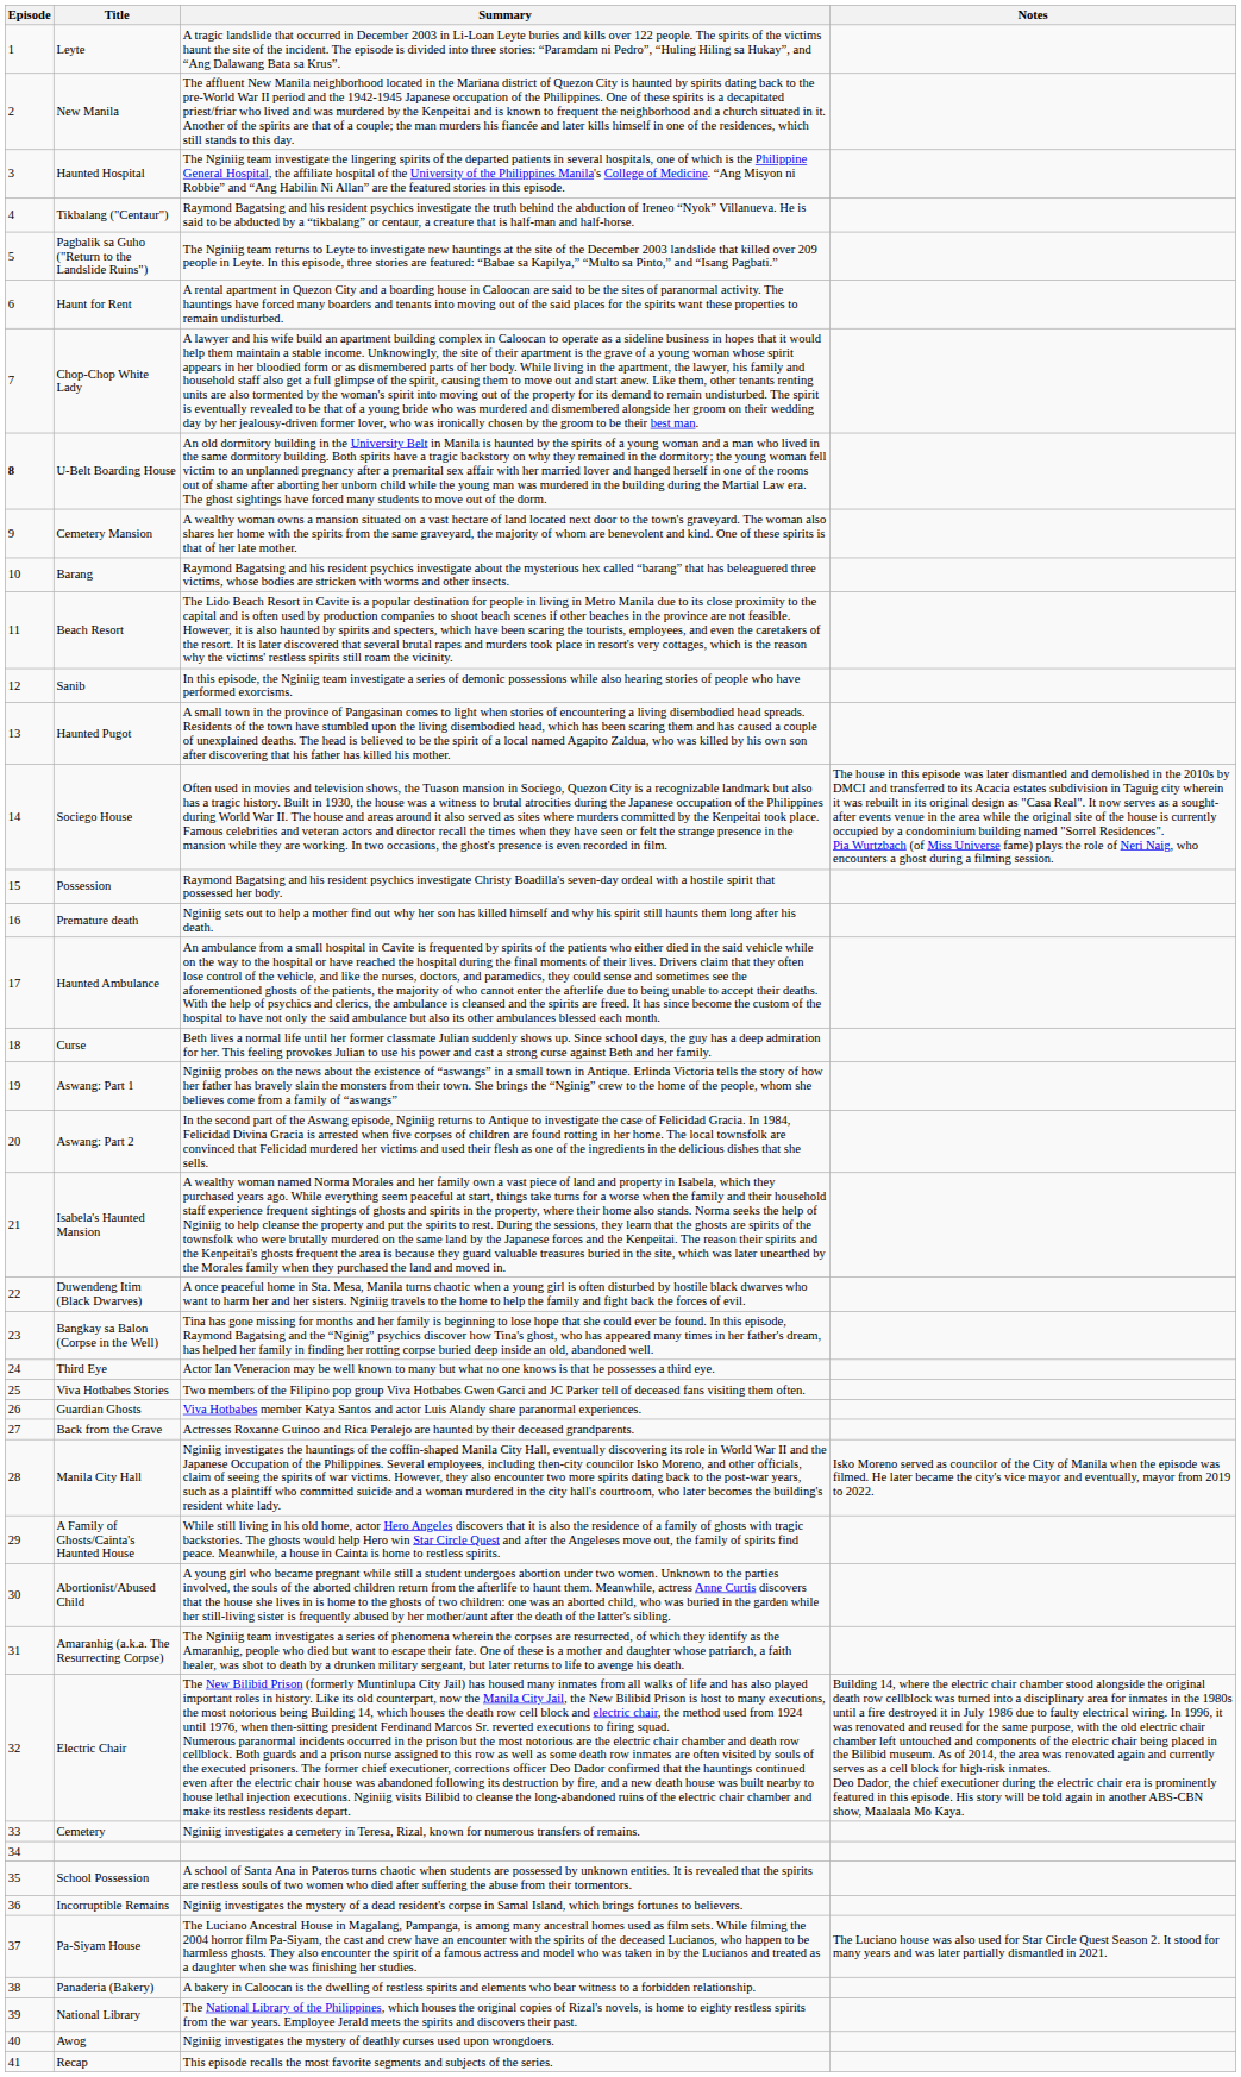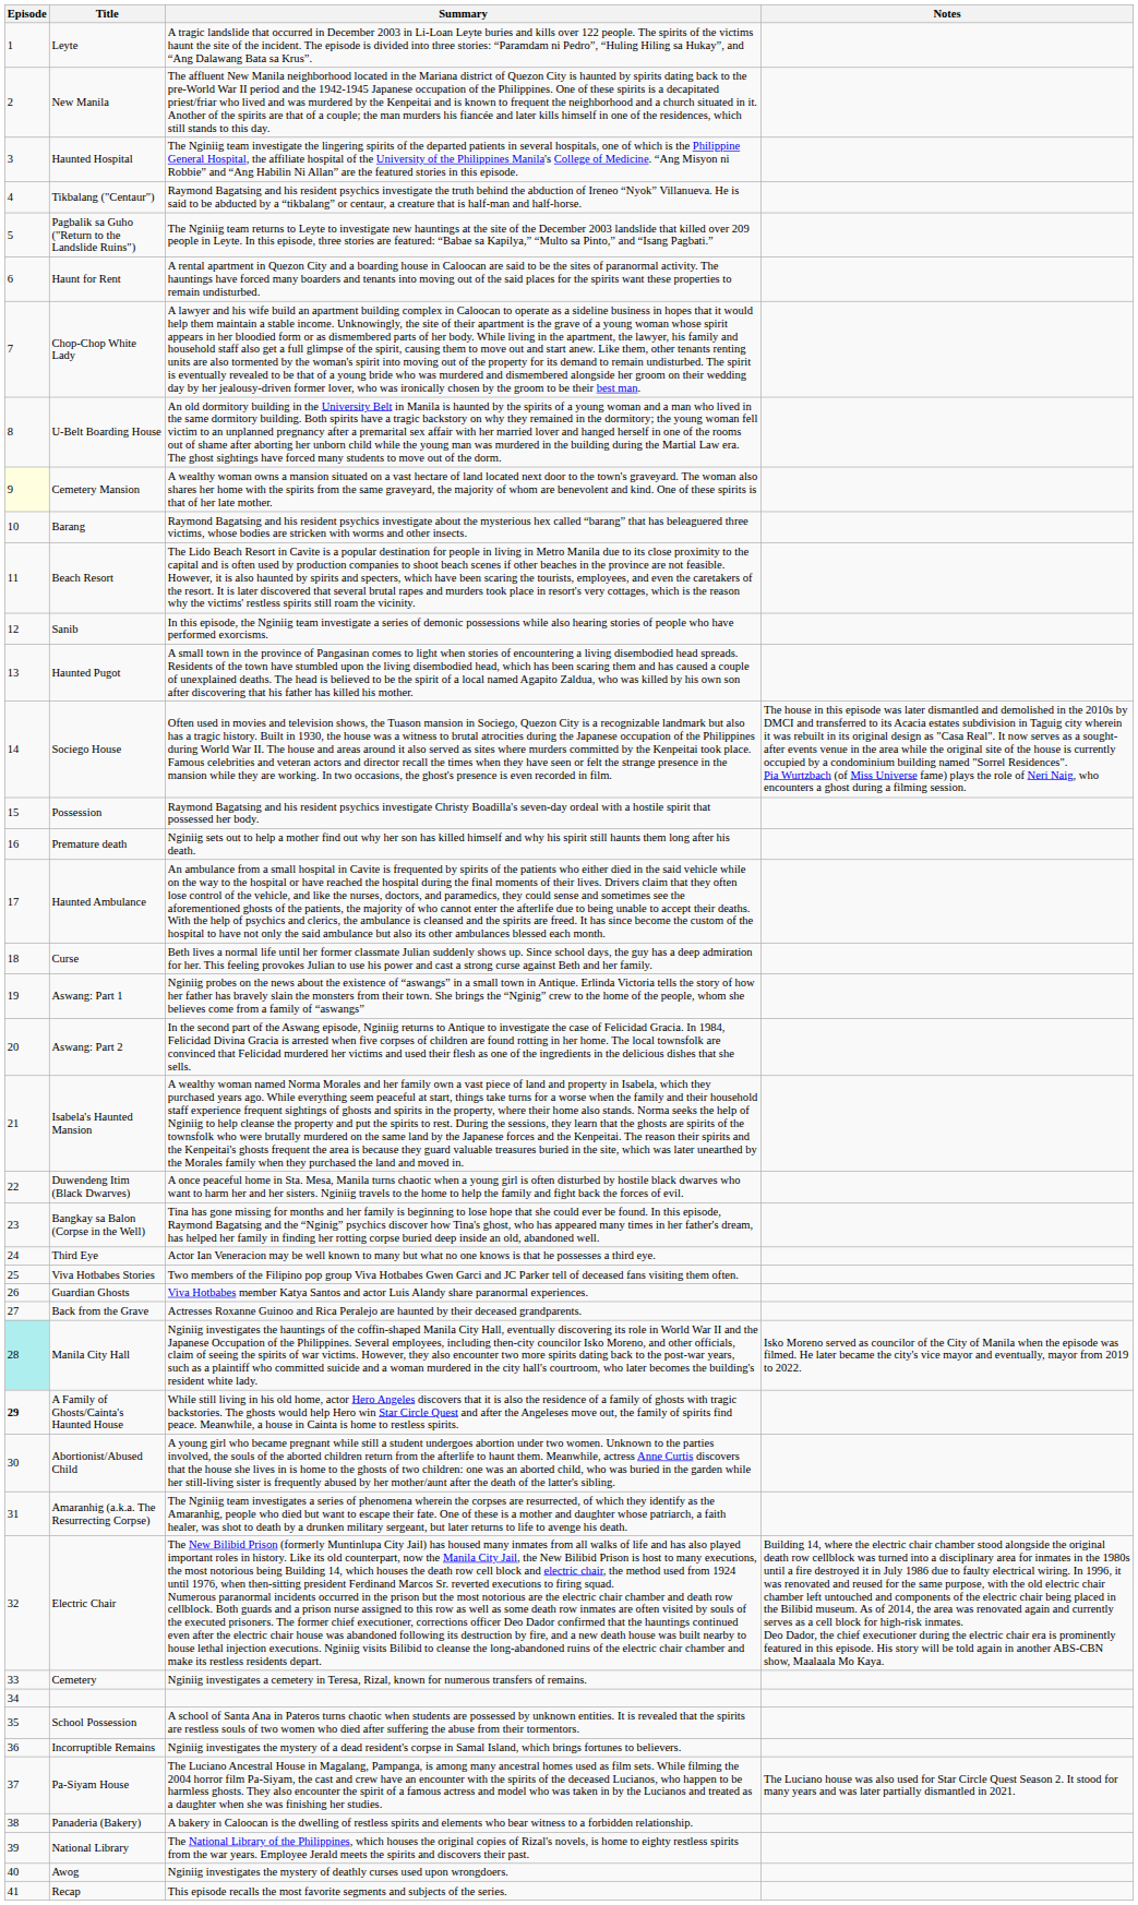U-Belt Boarding House | Episode: bold -> normal
Cemetery Mansion | Episode: no background -> lightyellow background
Manila City Hall | Episode: no background -> paleturquoise background
A Family of Ghosts/Cainta's Haunted House | Episode: normal -> bold
